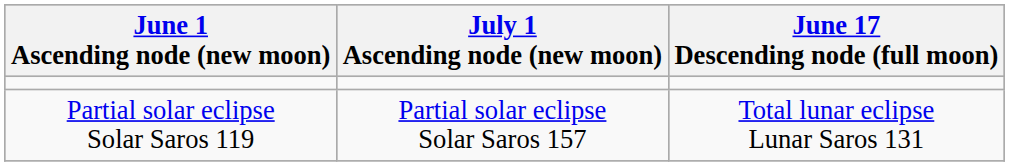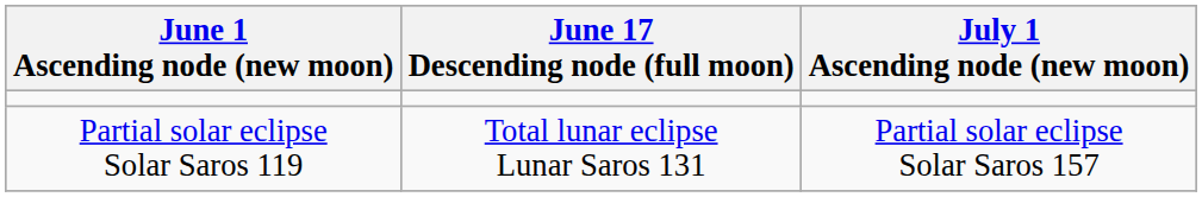columns swapped: June 17 Descending node (full moon) <-> July 1 Ascending node (new moon)
